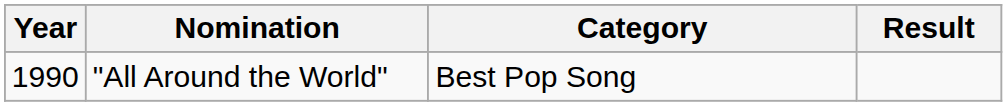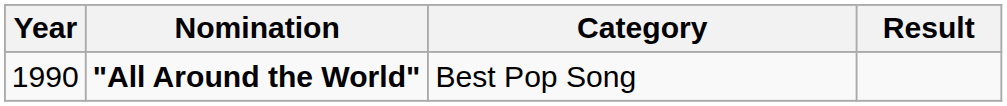row 2 | Nomination: normal -> bold
